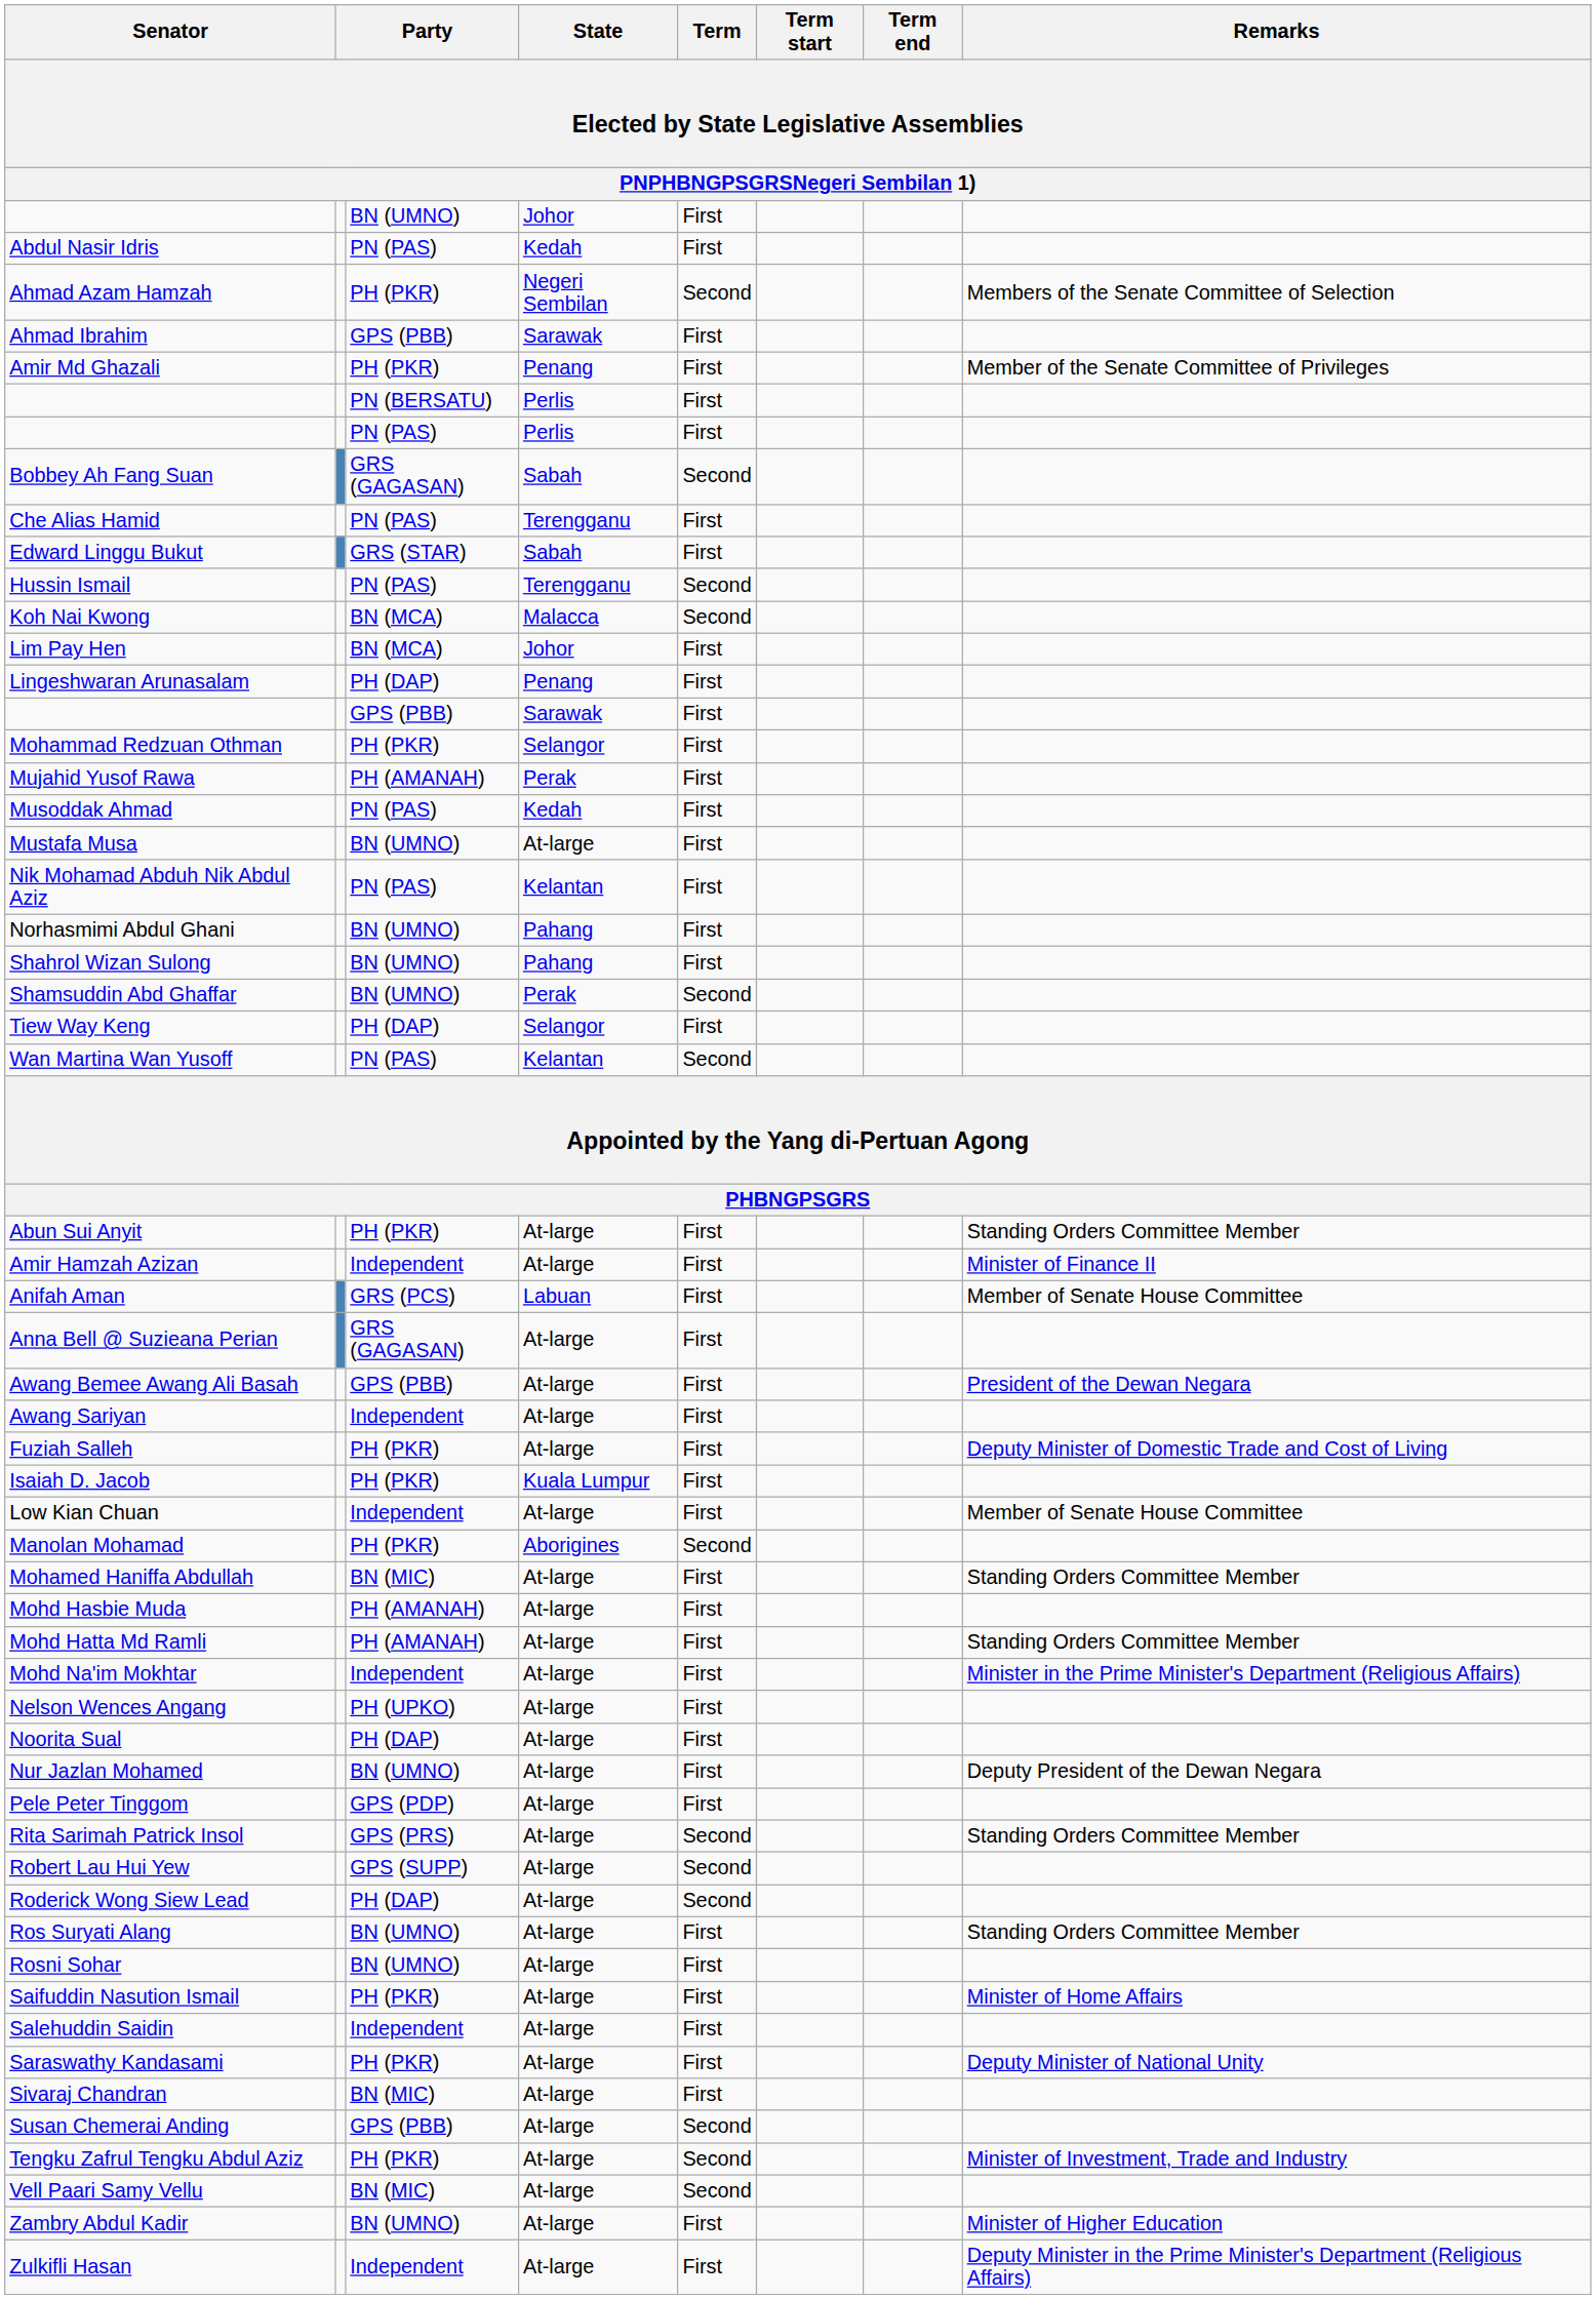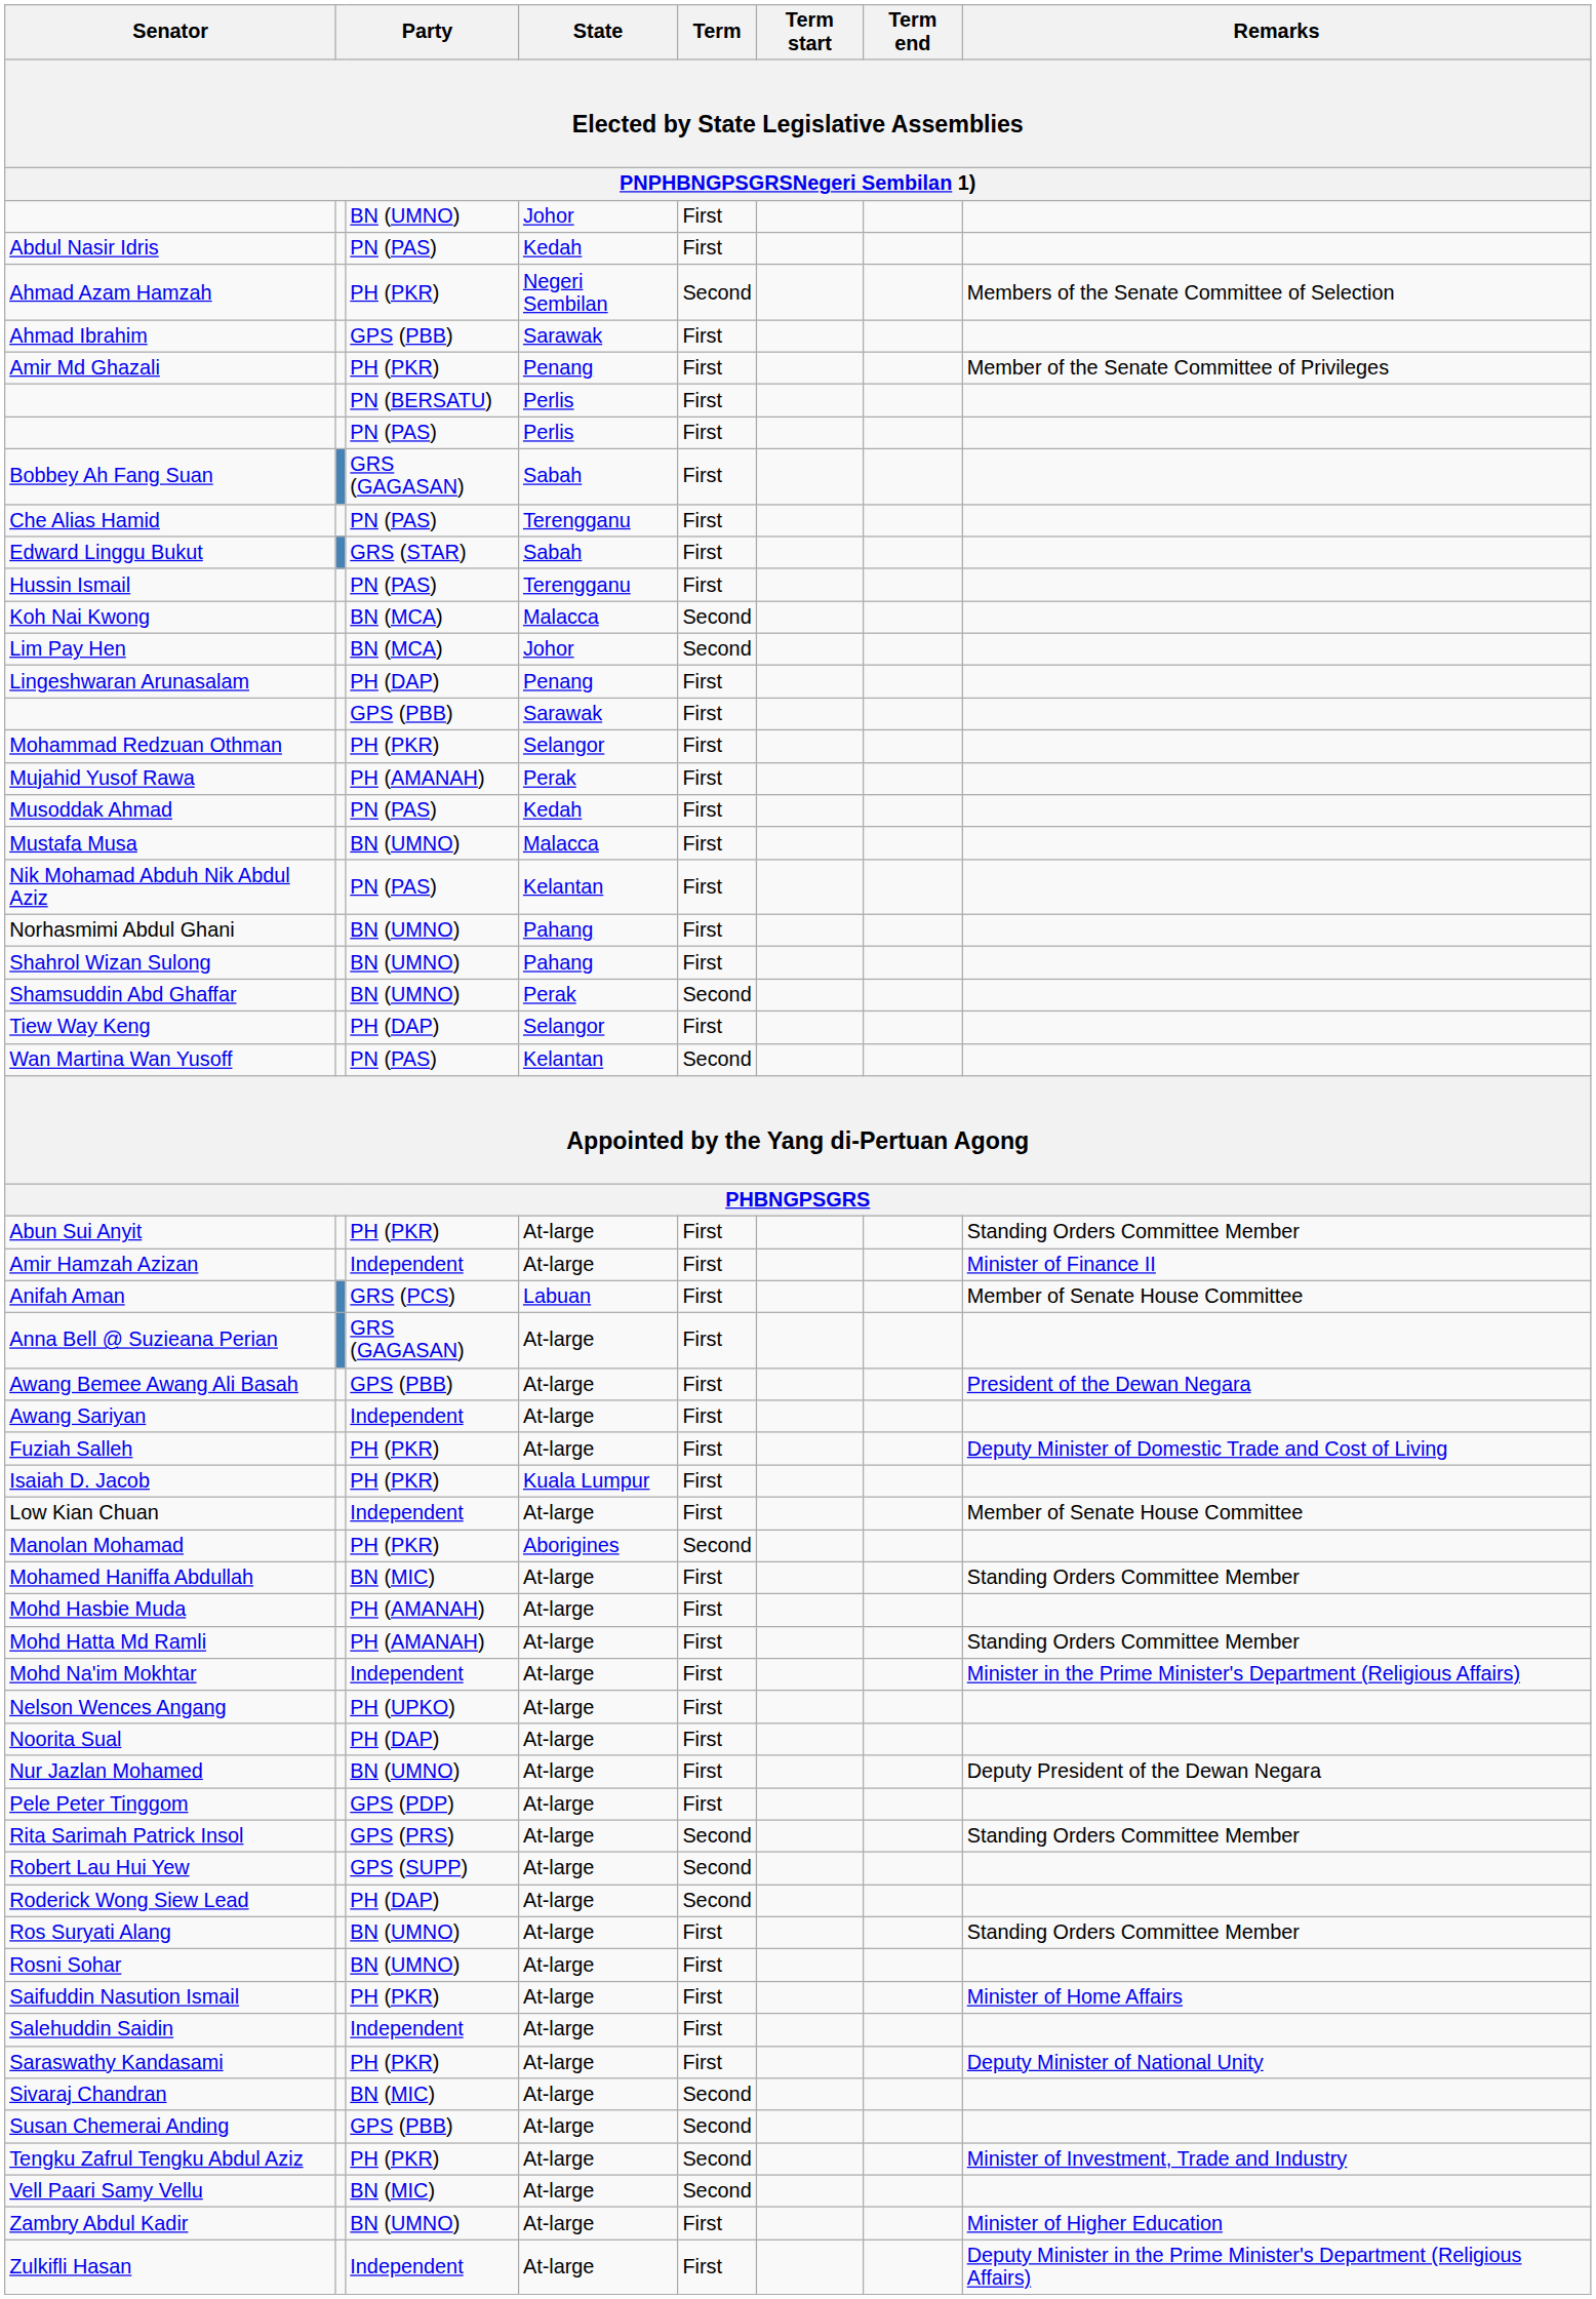Bobbey Ah Fang Suan | Term: Second -> First
Hussin Ismail | Term: Second -> First
Lim Pay Hen | Term: First -> Second
Mustafa Musa | State: At-large -> Malacca
Sivaraj Chandran | Term: First -> Second
